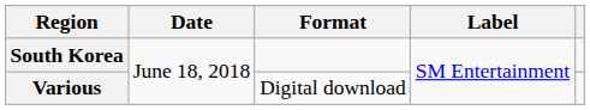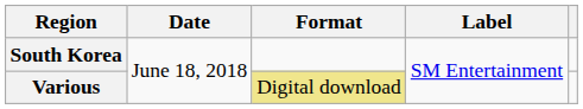Various | Format: no background -> khaki background
